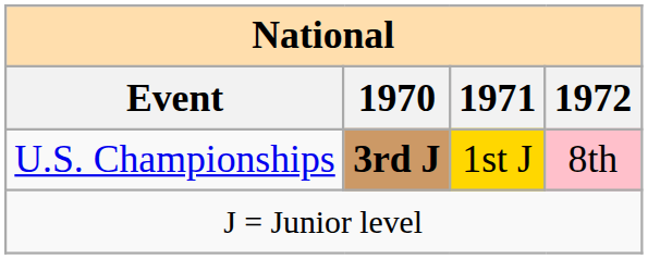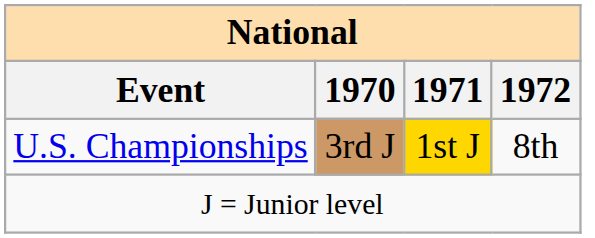U.S. Championships | 1970: bold -> normal
U.S. Championships | 1972: pink background -> no background
